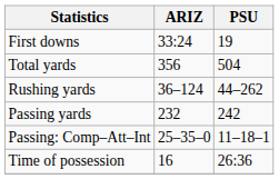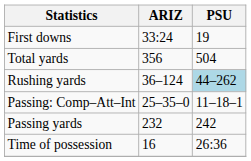Rushing yards | PSU: no background -> lightblue background
rows swapped: Passing yards <-> Passing: Comp–Att–Int
